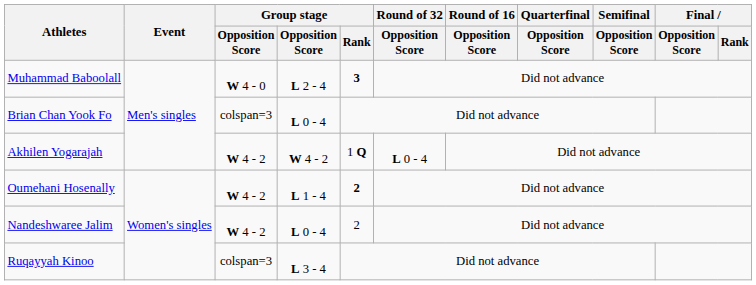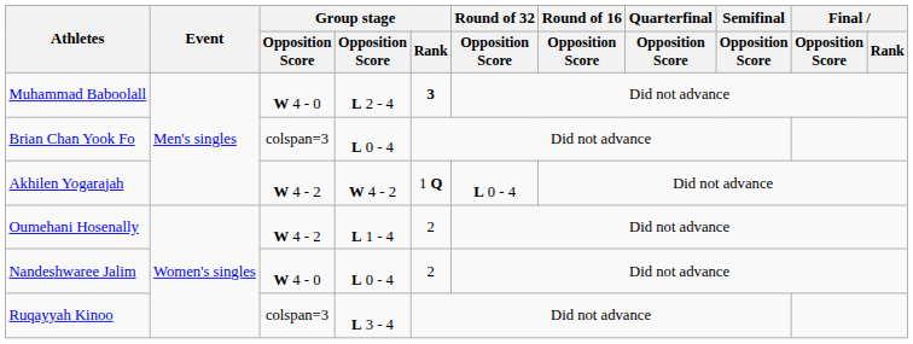Oumehani Hosenally | Group stage / Rank: bold -> normal
Nandeshwaree Jalim | column 3: W 4 - 2 -> W 4 - 0
